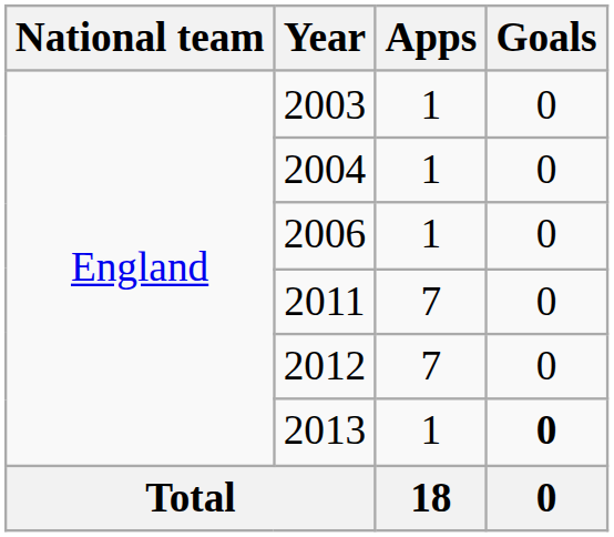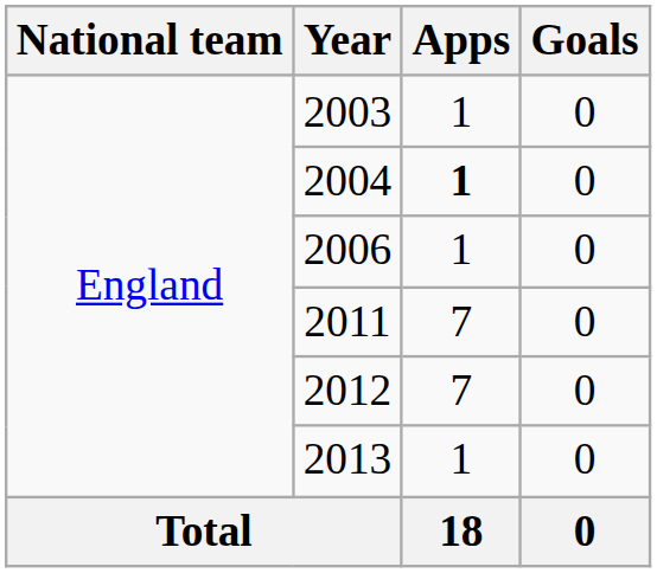2004 | Apps: normal -> bold
2013 | Goals: bold -> normal
